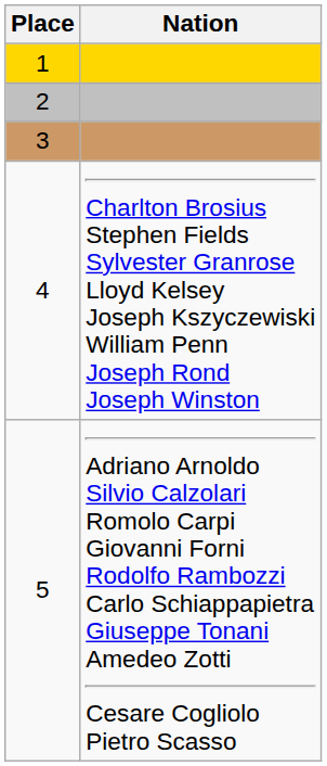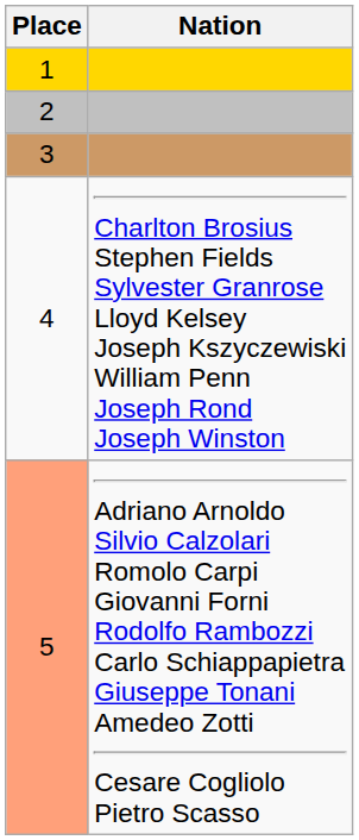5 | Place: no background -> lightsalmon background
